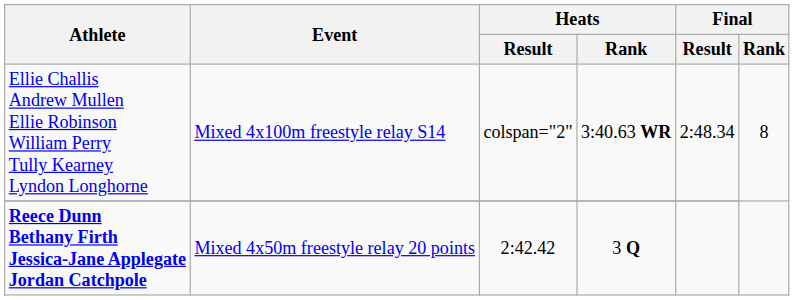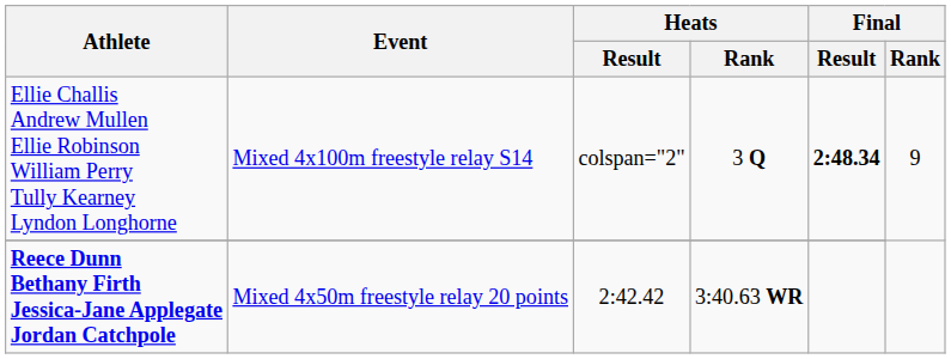row 3 | Heats / Rank: 3:40.63 WR -> 3 Q
row 3 | Final / Result: normal -> bold
row 3 | Final / Rank: 8 -> 9
row 4 | Heats / Rank: 3 Q -> 3:40.63 WR
